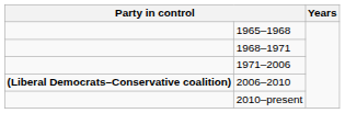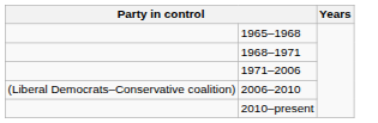2006–2010 | column 1: bold -> normal
